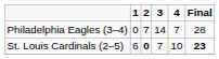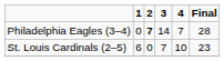Philadelphia Eagles (3–4) | 2: normal -> bold
St. Louis Cardinals (2–5) | 2: bold -> normal
St. Louis Cardinals (2–5) | Final: bold -> normal
